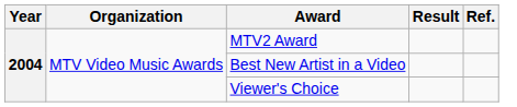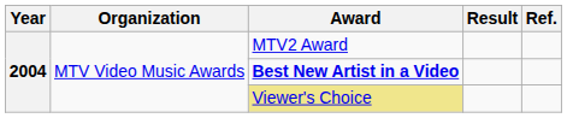Best New Artist in a Video | Award: normal -> bold
Viewer's Choice | Award: no background -> khaki background
